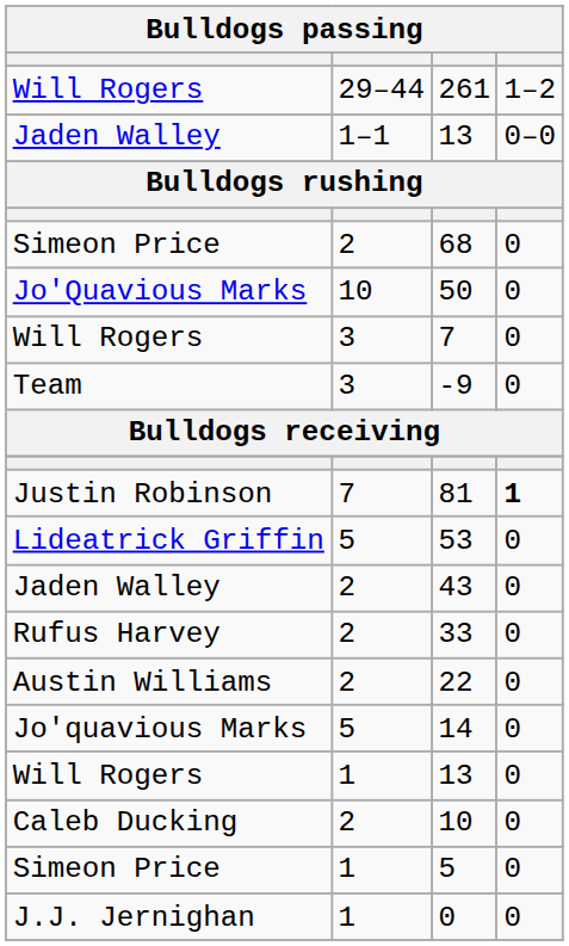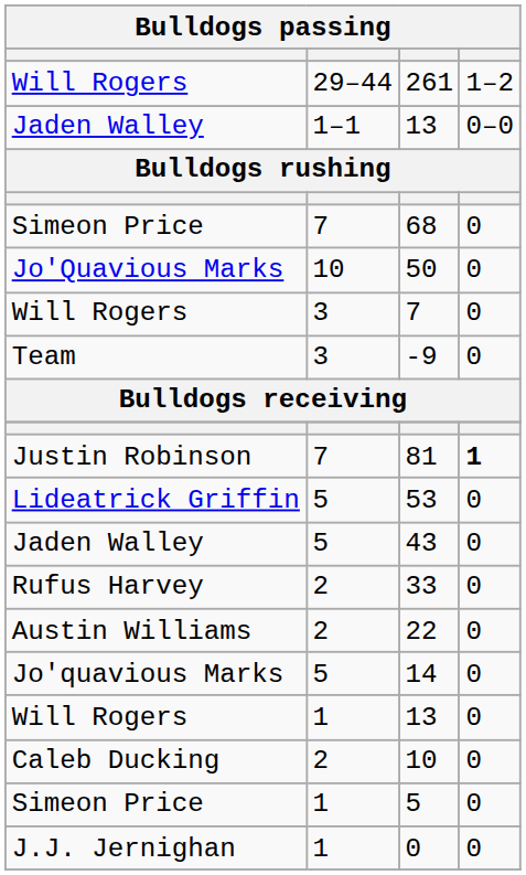68 | column 2: 2 -> 7
43 | column 2: 2 -> 5
